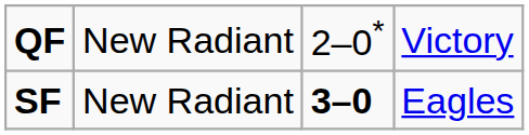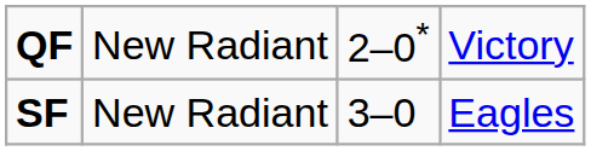SF | column 3: bold -> normal
